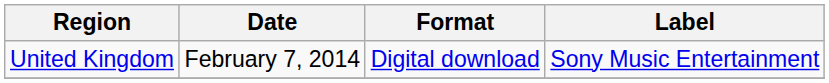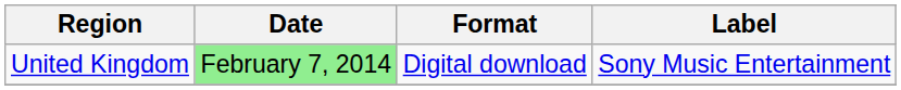United Kingdom | Date: no background -> lightgreen background
